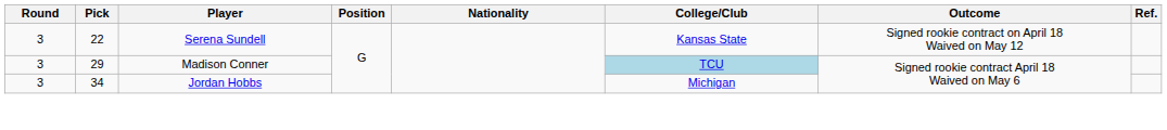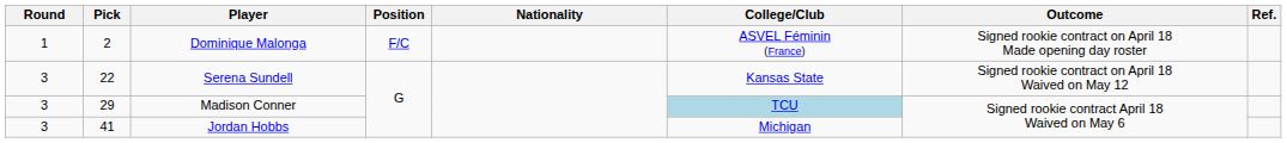+ row: 1 | 2 | Dominique Malonga | F/C | ASVEL Féminin (France) | Signed rookie contract on April 18 Made opening day roster
Jordan Hobbs | Pick: 34 -> 41
